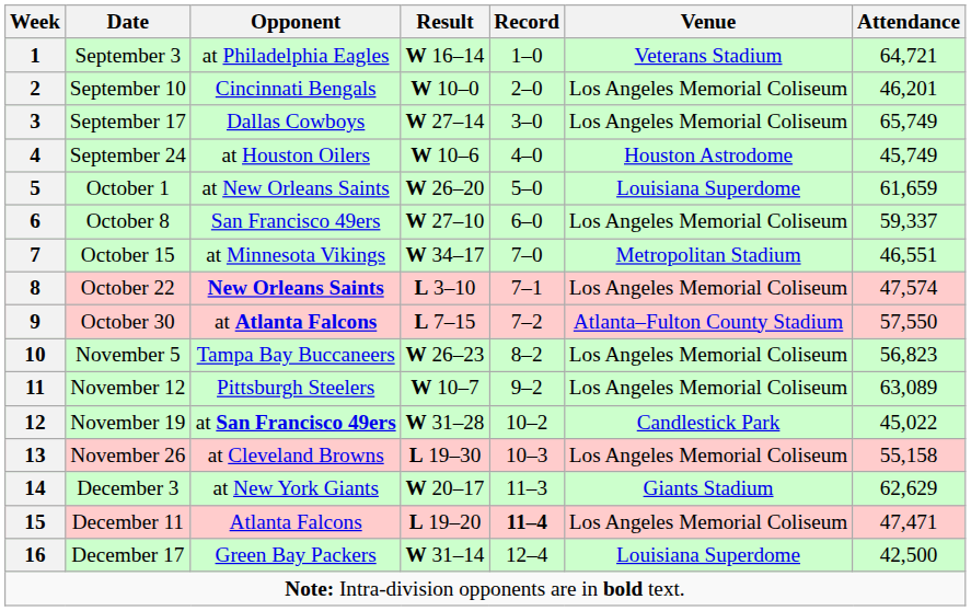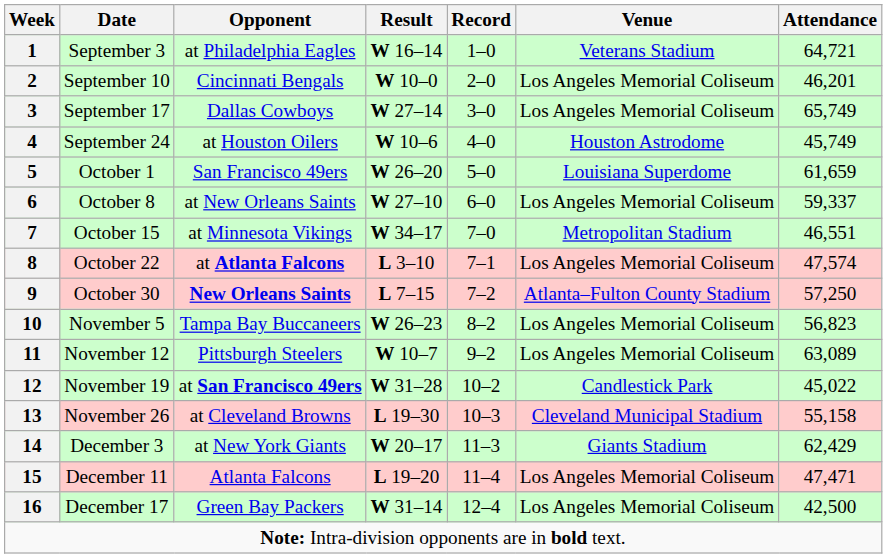5 | Opponent: at New Orleans Saints -> San Francisco 49ers
6 | Opponent: San Francisco 49ers -> at New Orleans Saints
8 | Opponent: New Orleans Saints -> at Atlanta Falcons
9 | Opponent: at Atlanta Falcons -> New Orleans Saints
9 | Attendance: 57,550 -> 57,250
13 | Venue: Los Angeles Memorial Coliseum -> Cleveland Municipal Stadium
14 | Attendance: 62,629 -> 62,429
15 | Record: bold -> normal
16 | Venue: Louisiana Superdome -> Los Angeles Memorial Coliseum
